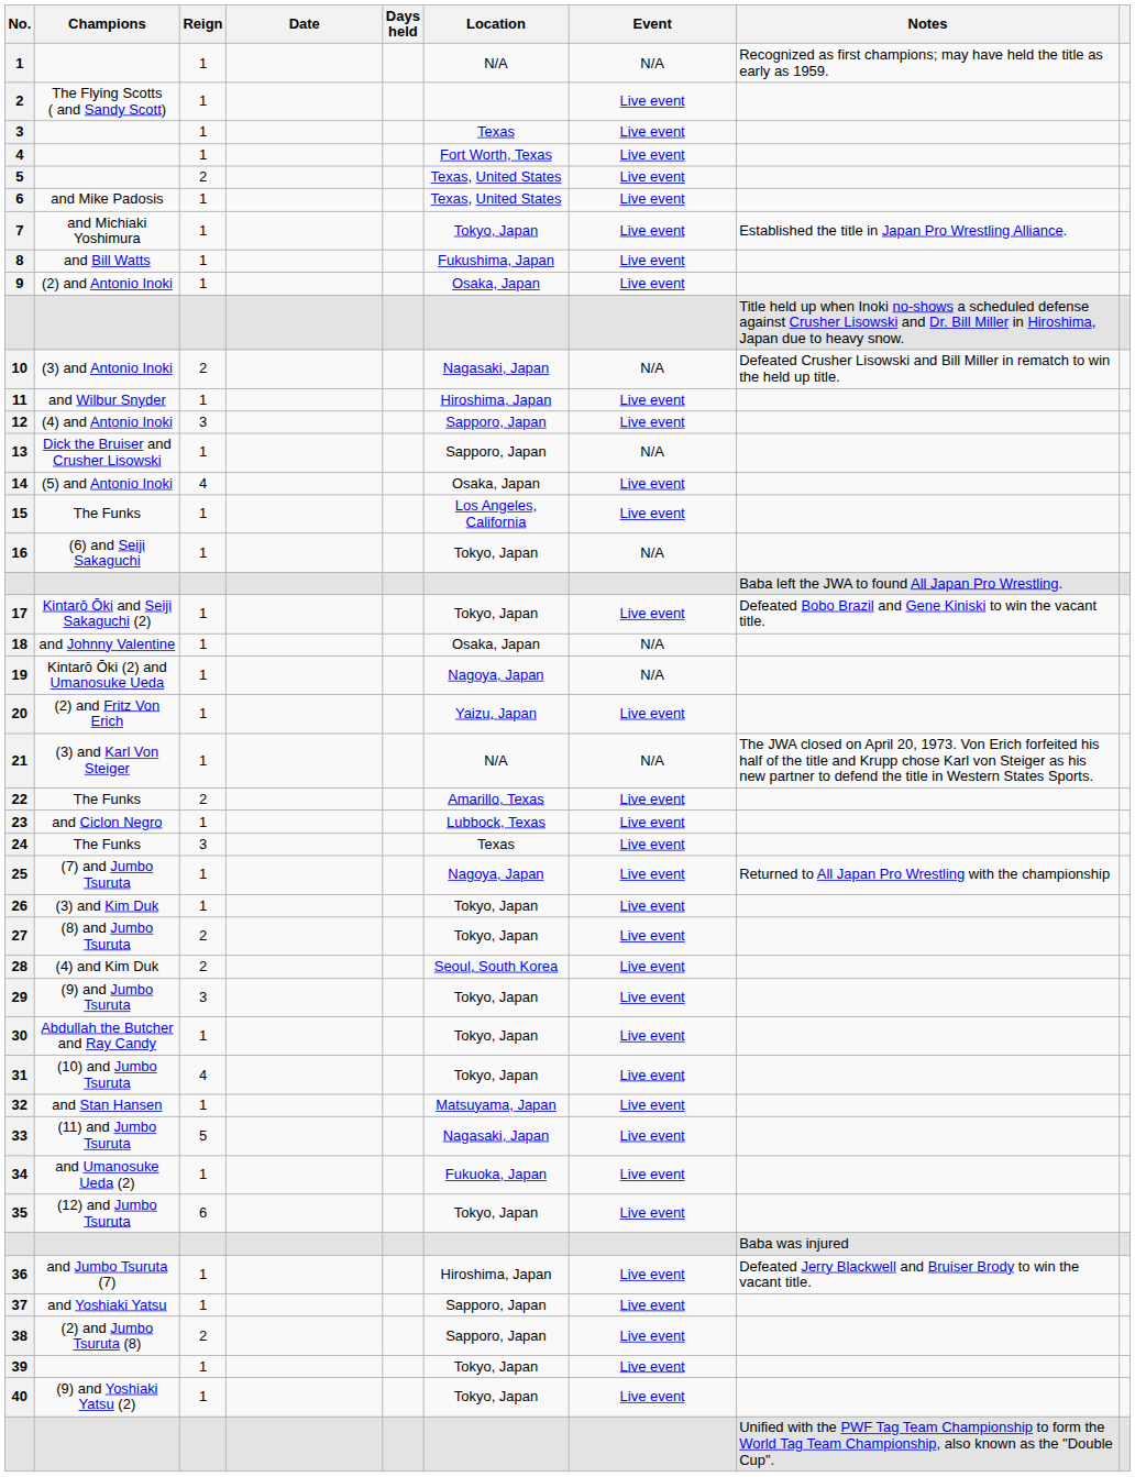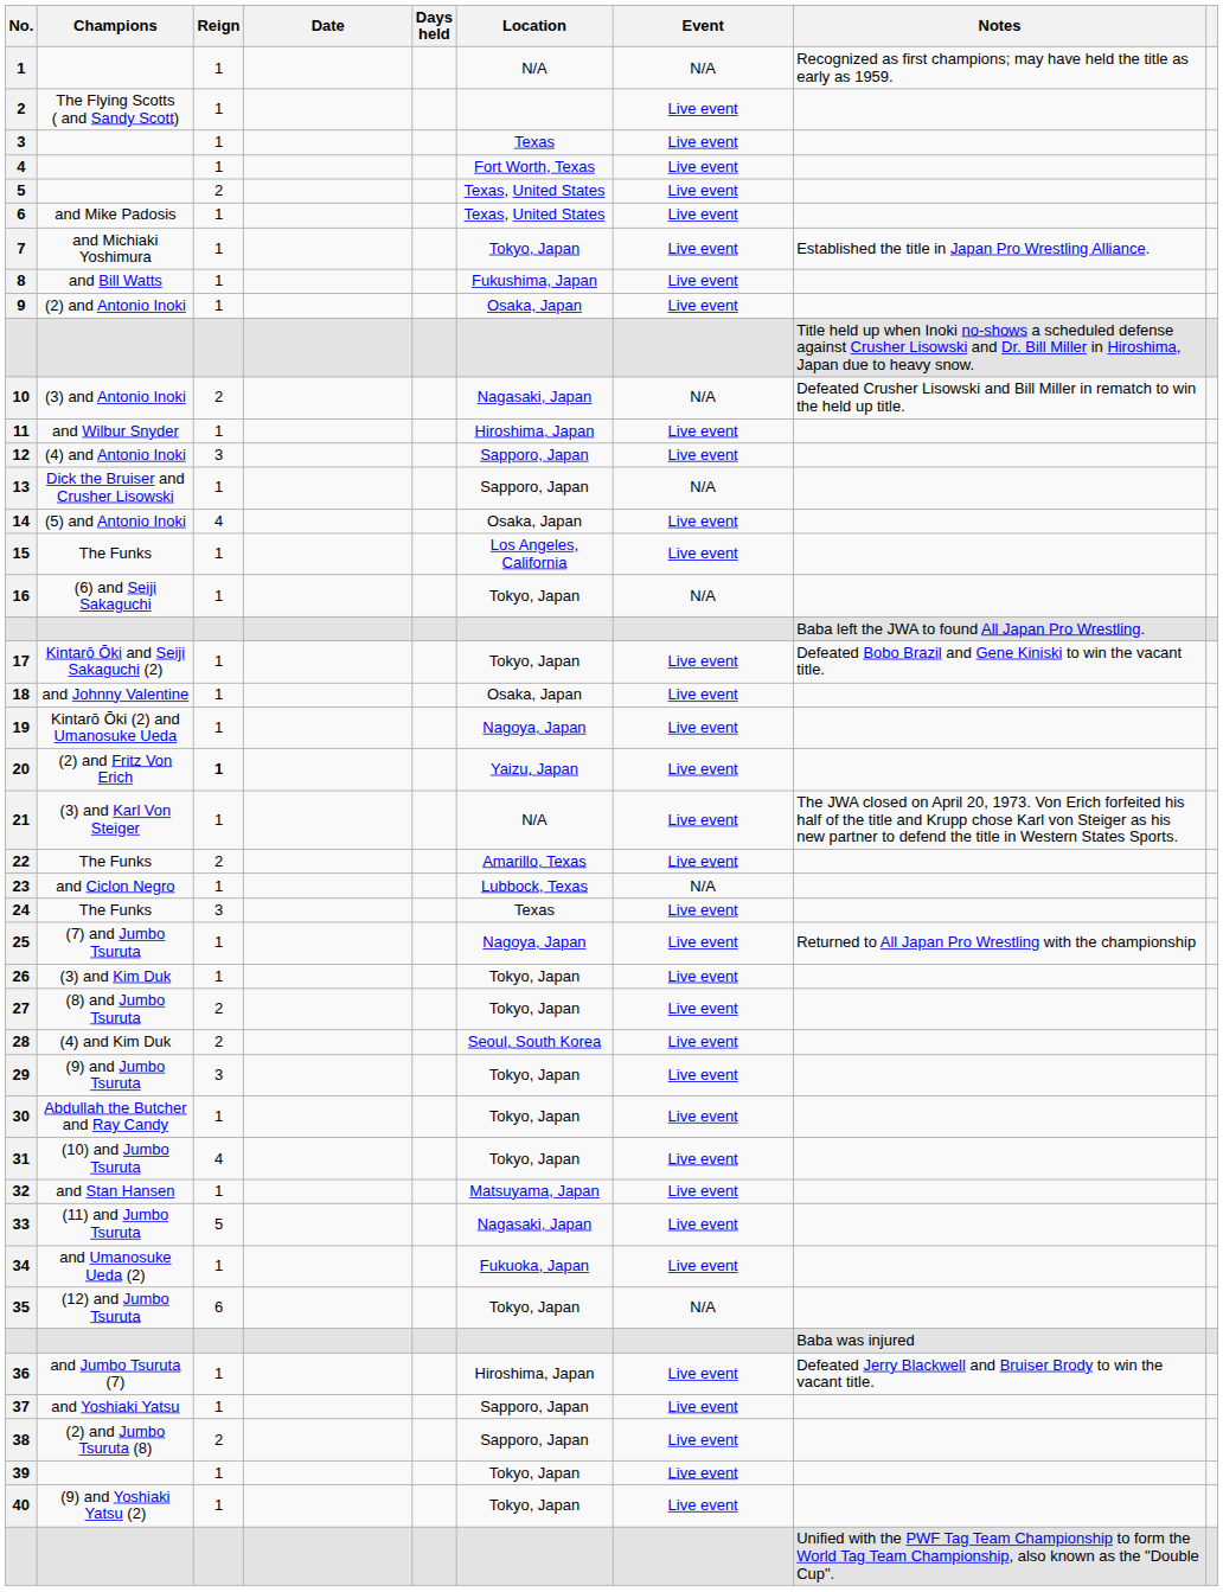18 | Event: N/A -> Live event
19 | Event: N/A -> Live event
20 | Reign: normal -> bold
21 | Event: N/A -> Live event
23 | Event: Live event -> N/A
35 | Event: Live event -> N/A
